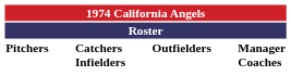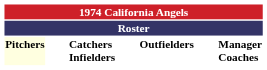Pitchers | column 1: no background -> lightyellow background
